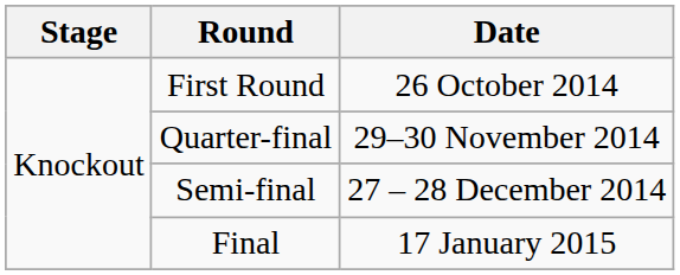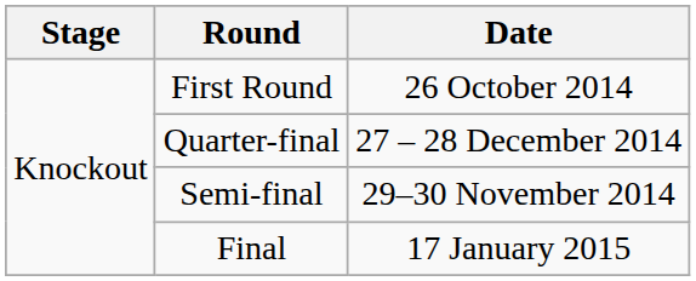Quarter-final | Date: 29–30 November 2014 -> 27 – 28 December 2014
Semi-final | Date: 27 – 28 December 2014 -> 29–30 November 2014
